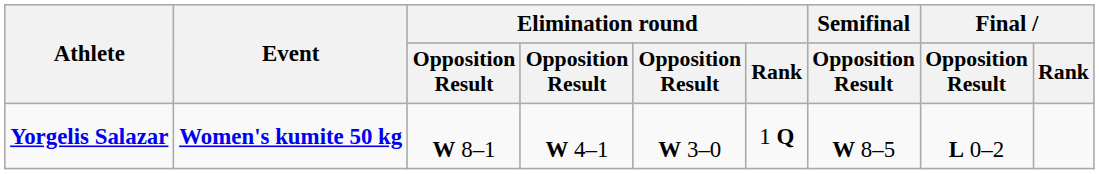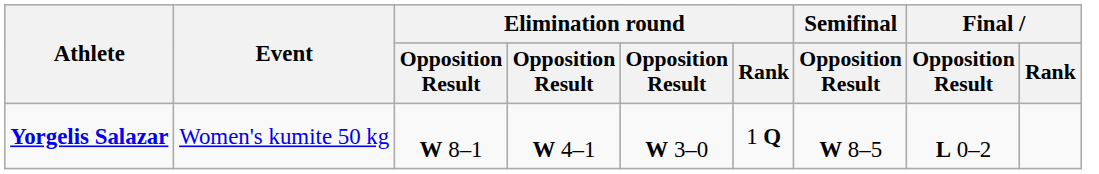Yorgelis Salazar | Event: bold -> normal
